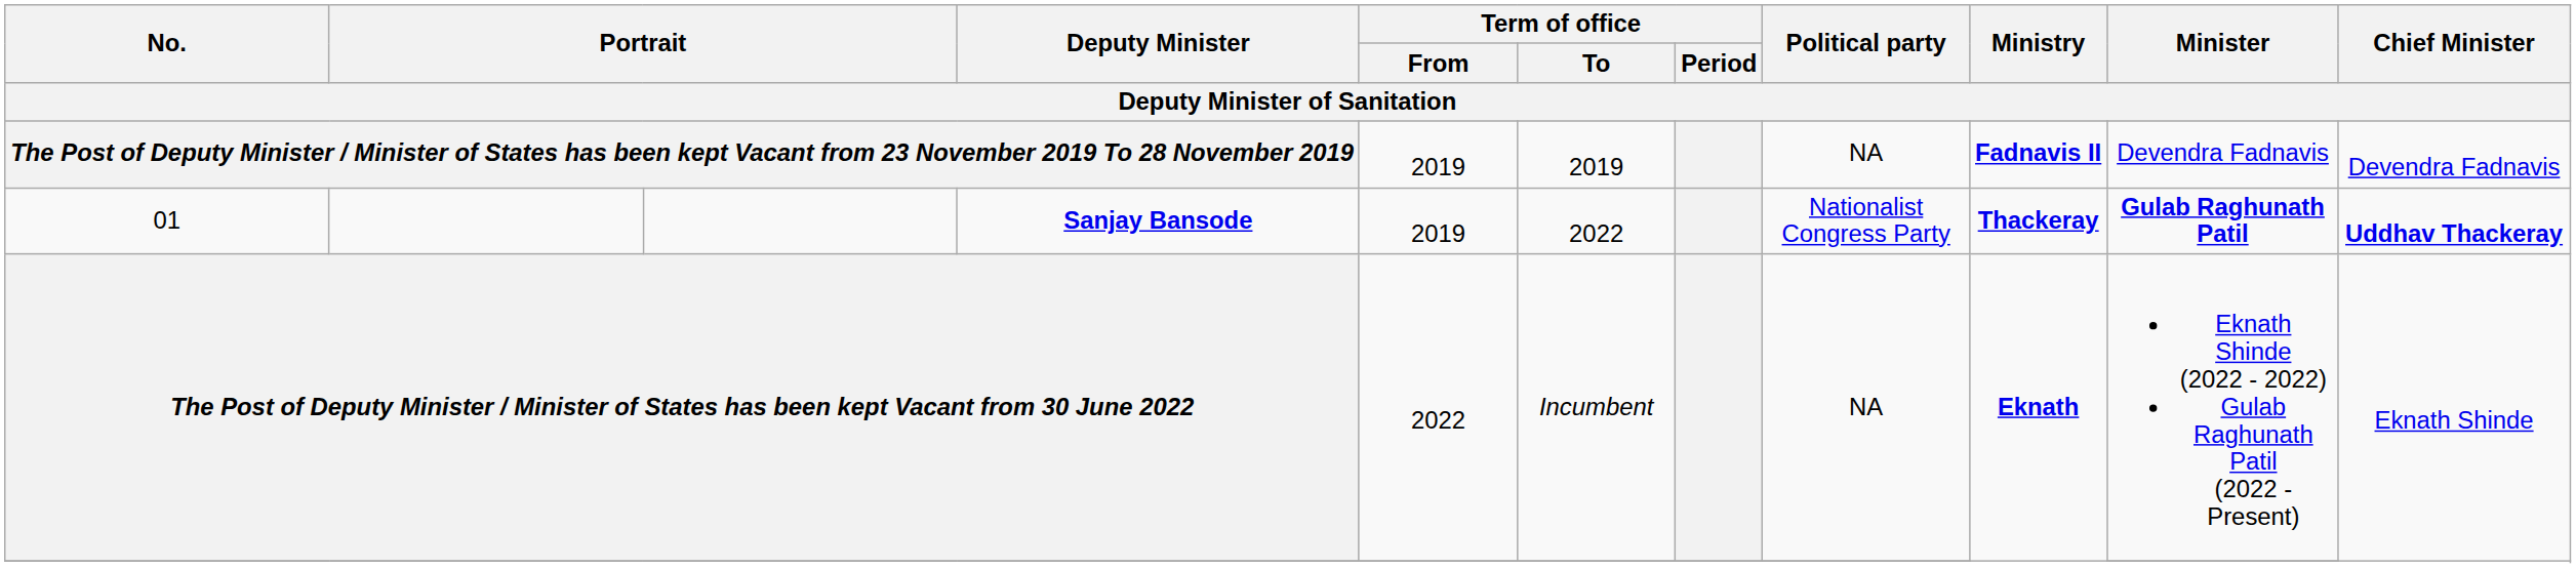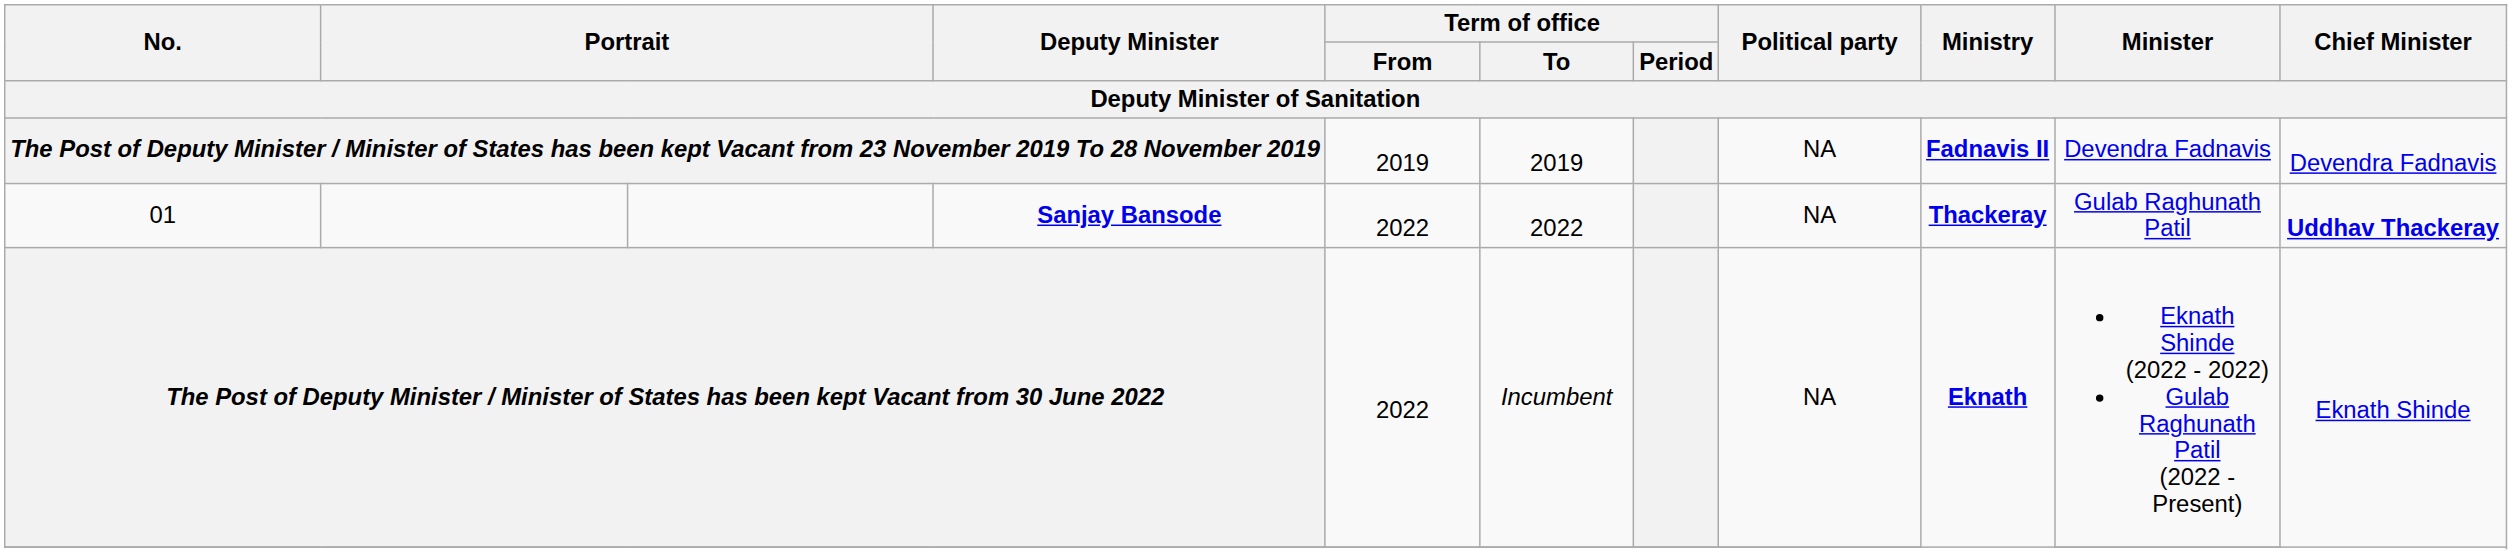01 | Term of office / From: 2019 -> 2022
01 | Political party: Nationalist Congress Party -> NA
01 | Minister: bold -> normal
